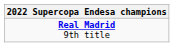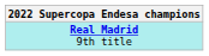row 2 | column 1: no background -> paleturquoise background
